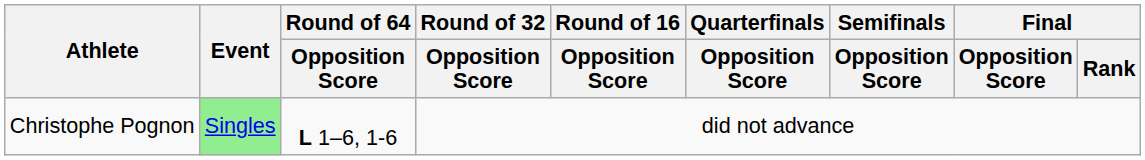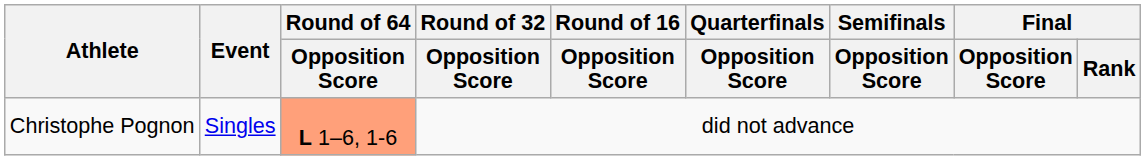Christophe Pognon | Event: lightgreen background -> no background
Christophe Pognon | Round of 64 / Opposition Score: no background -> lightsalmon background
